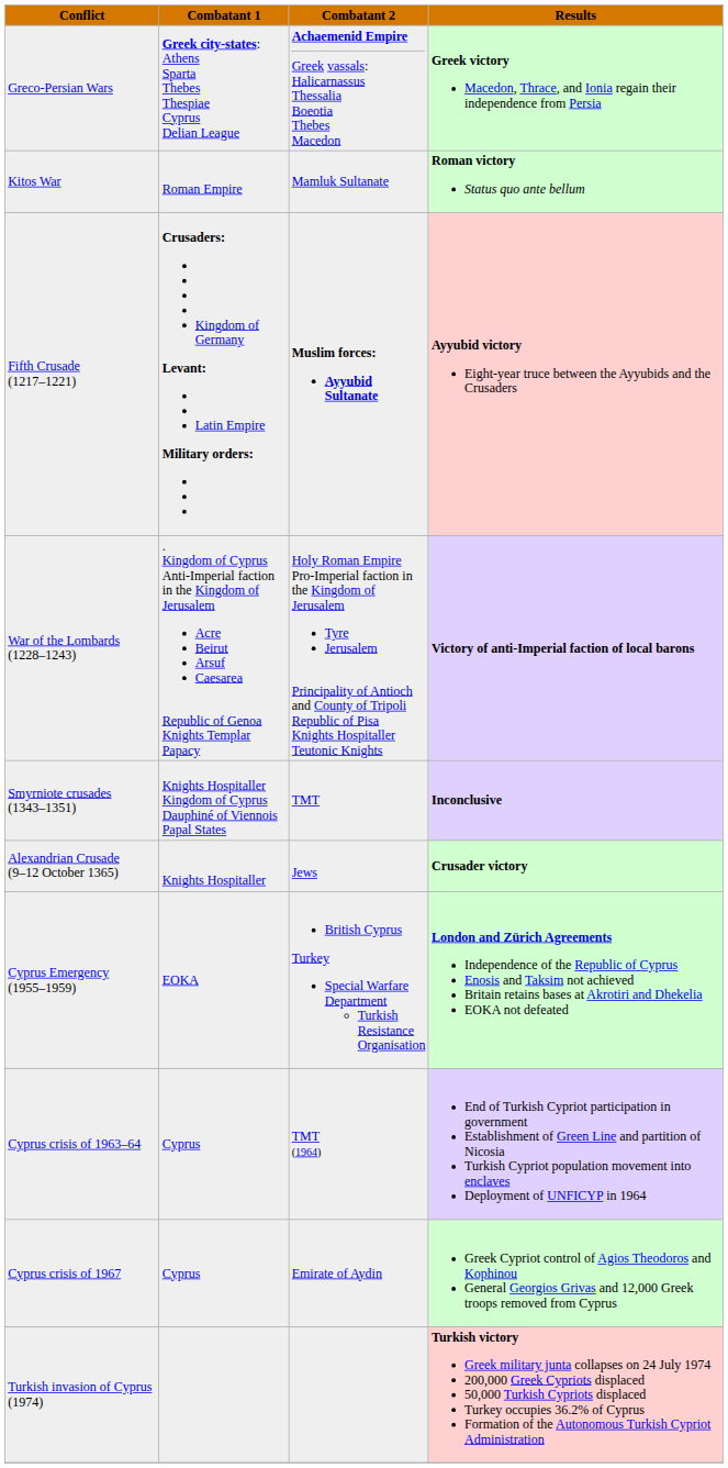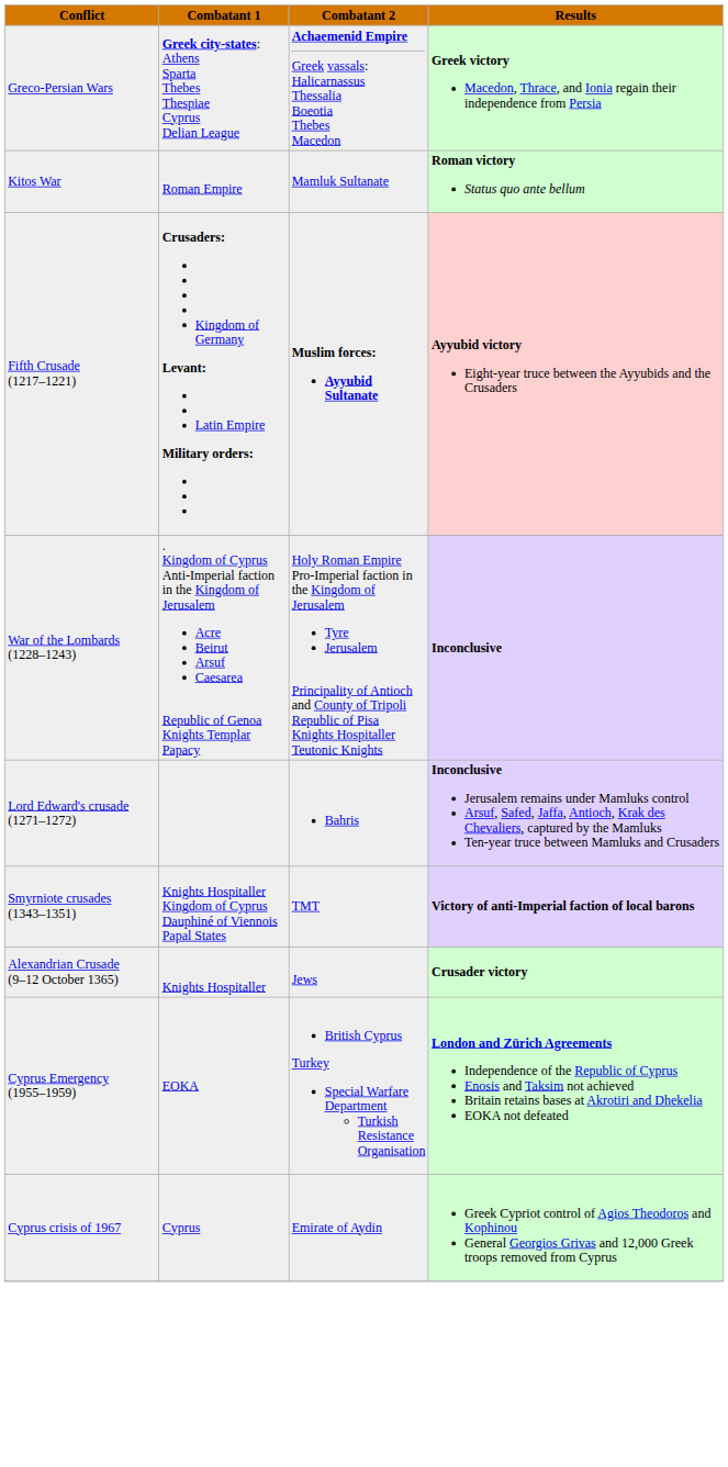War of the Lombards (1228–1243) | Results: Victory of anti-Imperial faction of local barons -> Inconclusive
+ row: Lord Edward's crusade (1271–1272) | Bahris | Inconclusive Jerusalem remains under Mamluks control Arsuf, Safed, Jaffa, Antioch, Krak des Chevaliers, captured by the Mamluks Ten-year truce between Mamluks and Crusaders
Smyrniote crusades (1343–1351) | Results: Inconclusive -> Victory of anti-Imperial faction of local barons
- row: Cyprus crisis of 1963–64 | Cyprus | TMT (1964) | End of Turkish Cypriot participation in government Establishment of Green Line and partition of Nicosia Turkish Cypriot population movement into enclaves Deployment of UNFICYP in 1964
- row: Turkish invasion of Cyprus (1974) | Turkish victory Greek military junta collapses on 24 July 1974 200,000 Greek Cypriots displaced 50,000 Turkish Cypriots displaced Turkey occupies 36.2% of Cyprus Formation of the Autonomous Turkish Cypriot Administration
